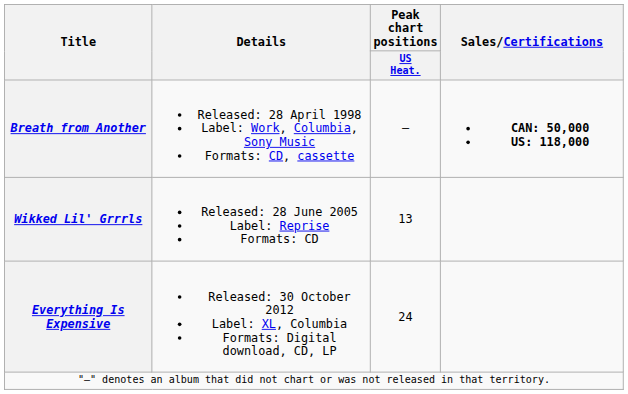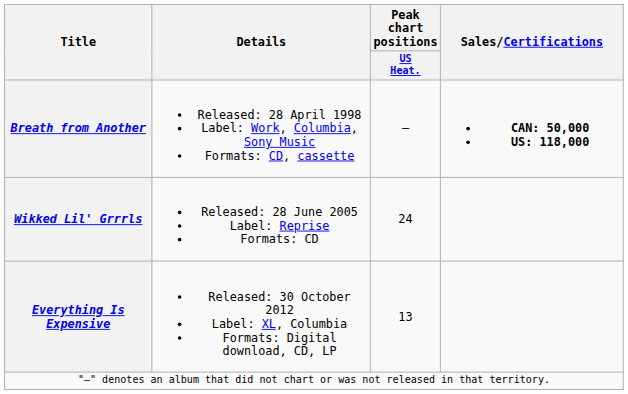Wikked Lil' Grrrls | Peak chart positions / US Heat.: 13 -> 24
Everything Is Expensive | Peak chart positions / US Heat.: 24 -> 13
